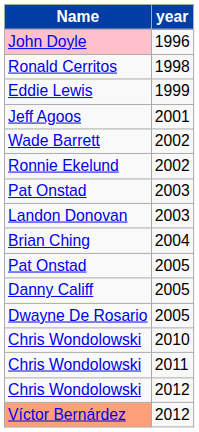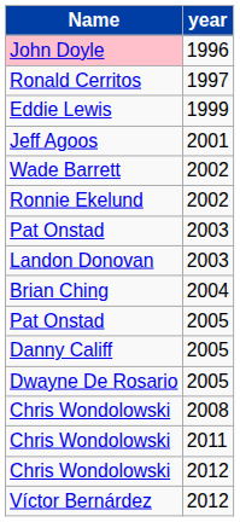row 3 | year: 1998 -> 1997
row 14 | year: 2010 -> 2008
row 17 | Name: lightsalmon background -> no background
